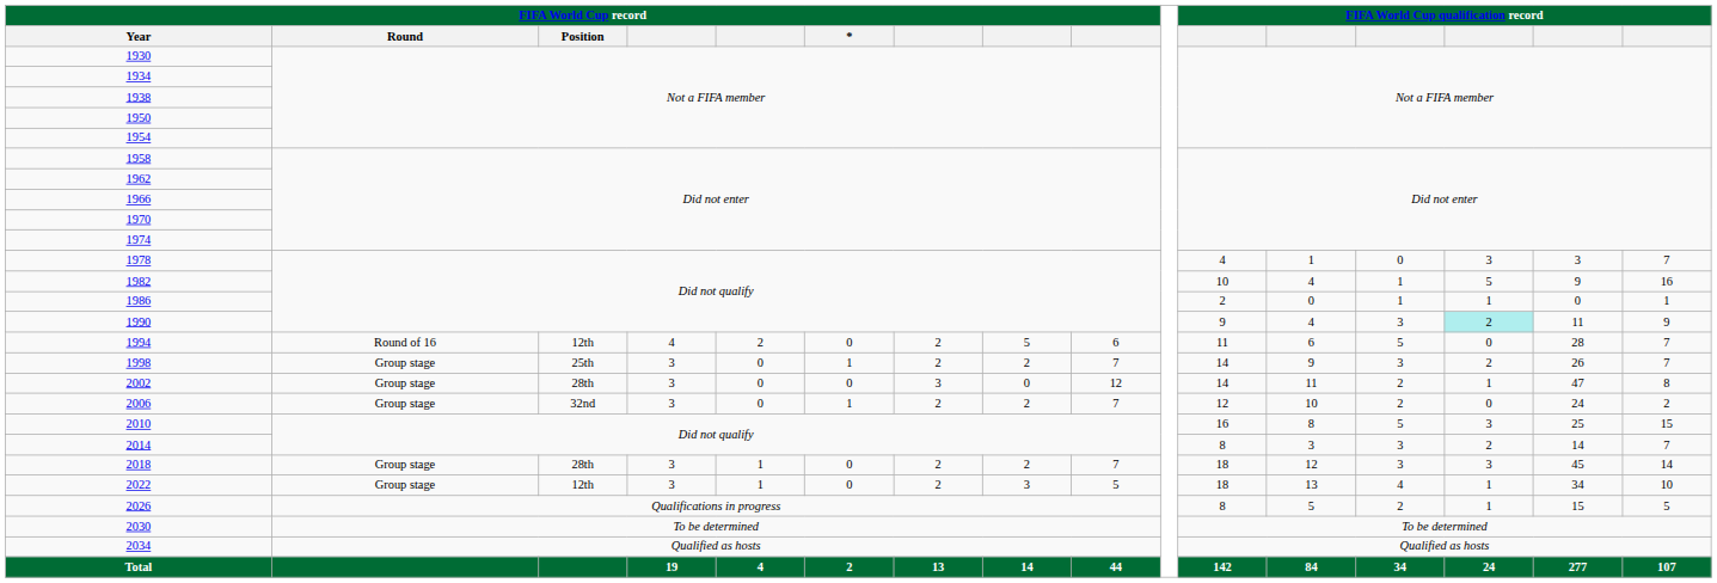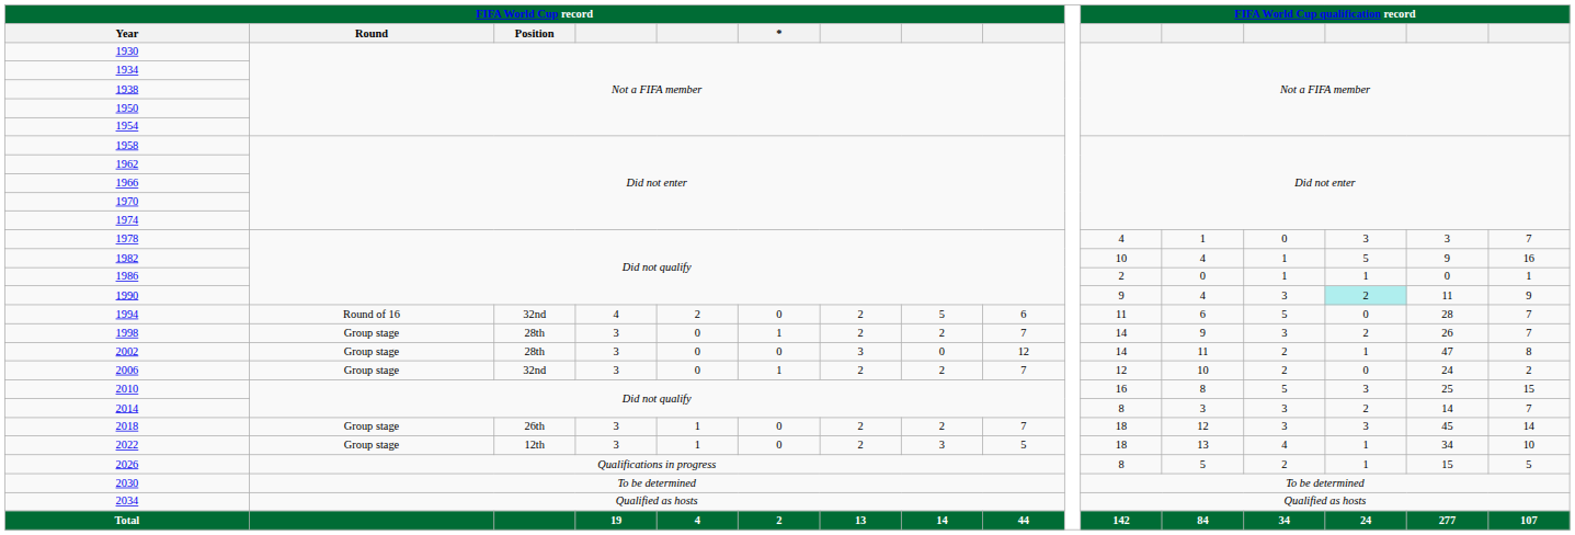1994 | FIFA World Cup record / Position: 12th -> 32nd
1998 | FIFA World Cup record / Position: 25th -> 28th
2018 | FIFA World Cup record / Position: 28th -> 26th
